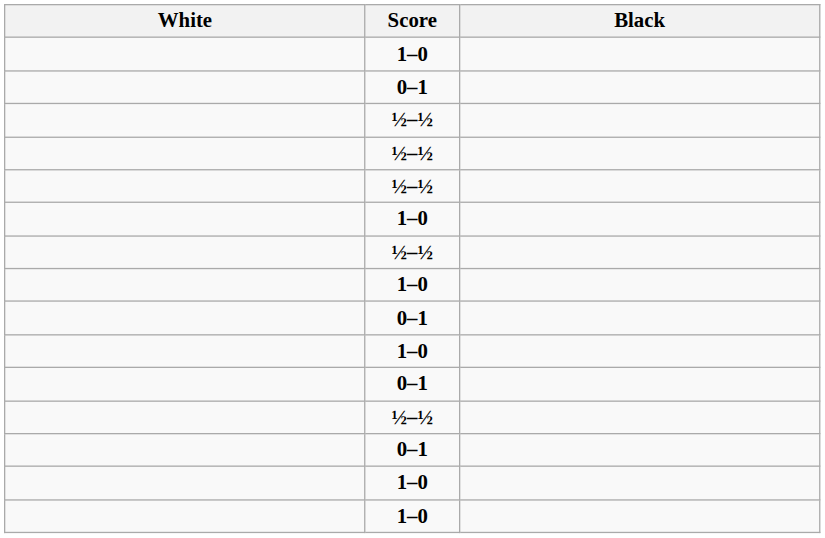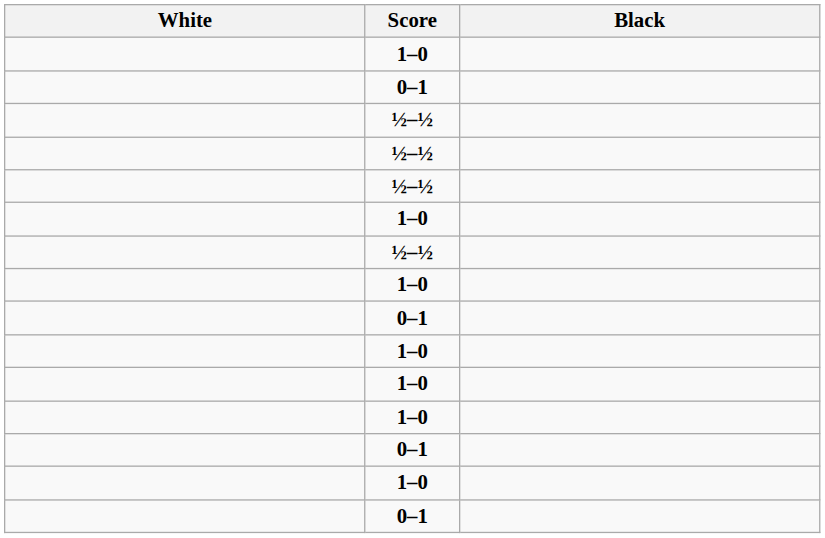row 12 | Score: 0–1 -> 1–0
row 13 | Score: ½–½ -> 1–0
row 16 | Score: 1–0 -> 0–1
